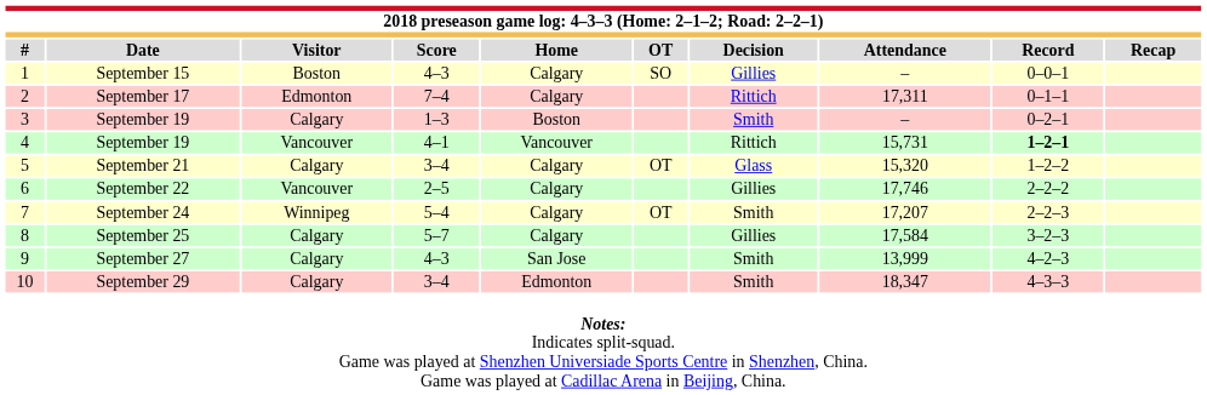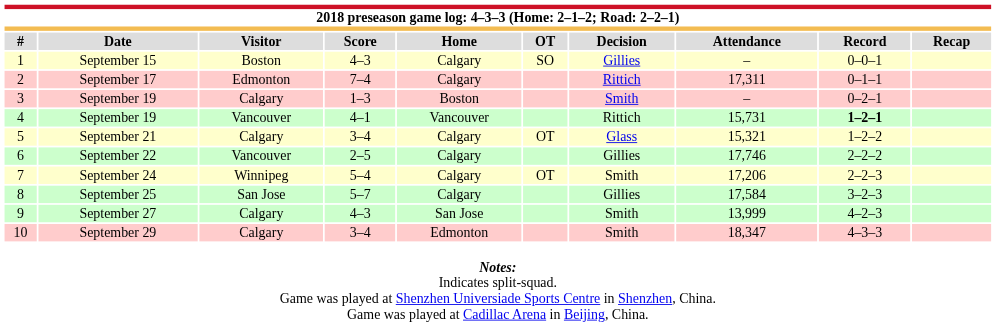September 21 | Attendance: 15,320 -> 15,321
September 24 | Attendance: 17,207 -> 17,206
September 25 | Visitor: Calgary -> San Jose
